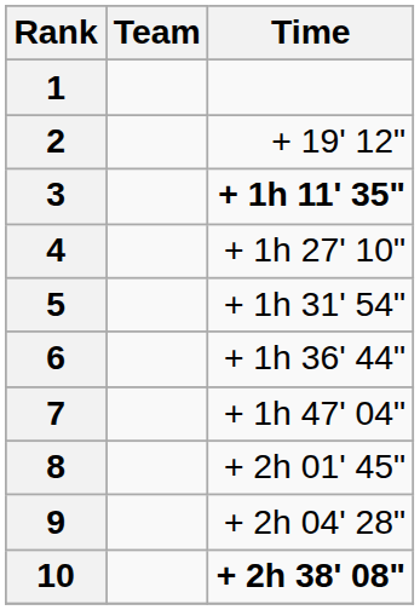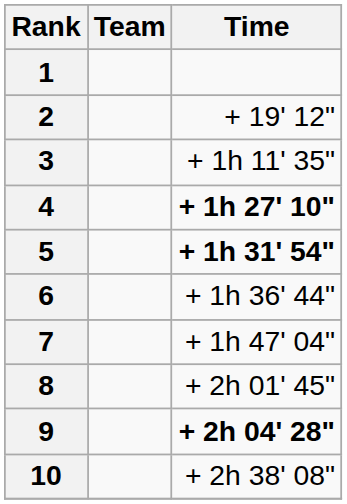3 | Time: bold -> normal
4 | Time: normal -> bold
5 | Time: normal -> bold
9 | Time: normal -> bold
10 | Time: bold -> normal
